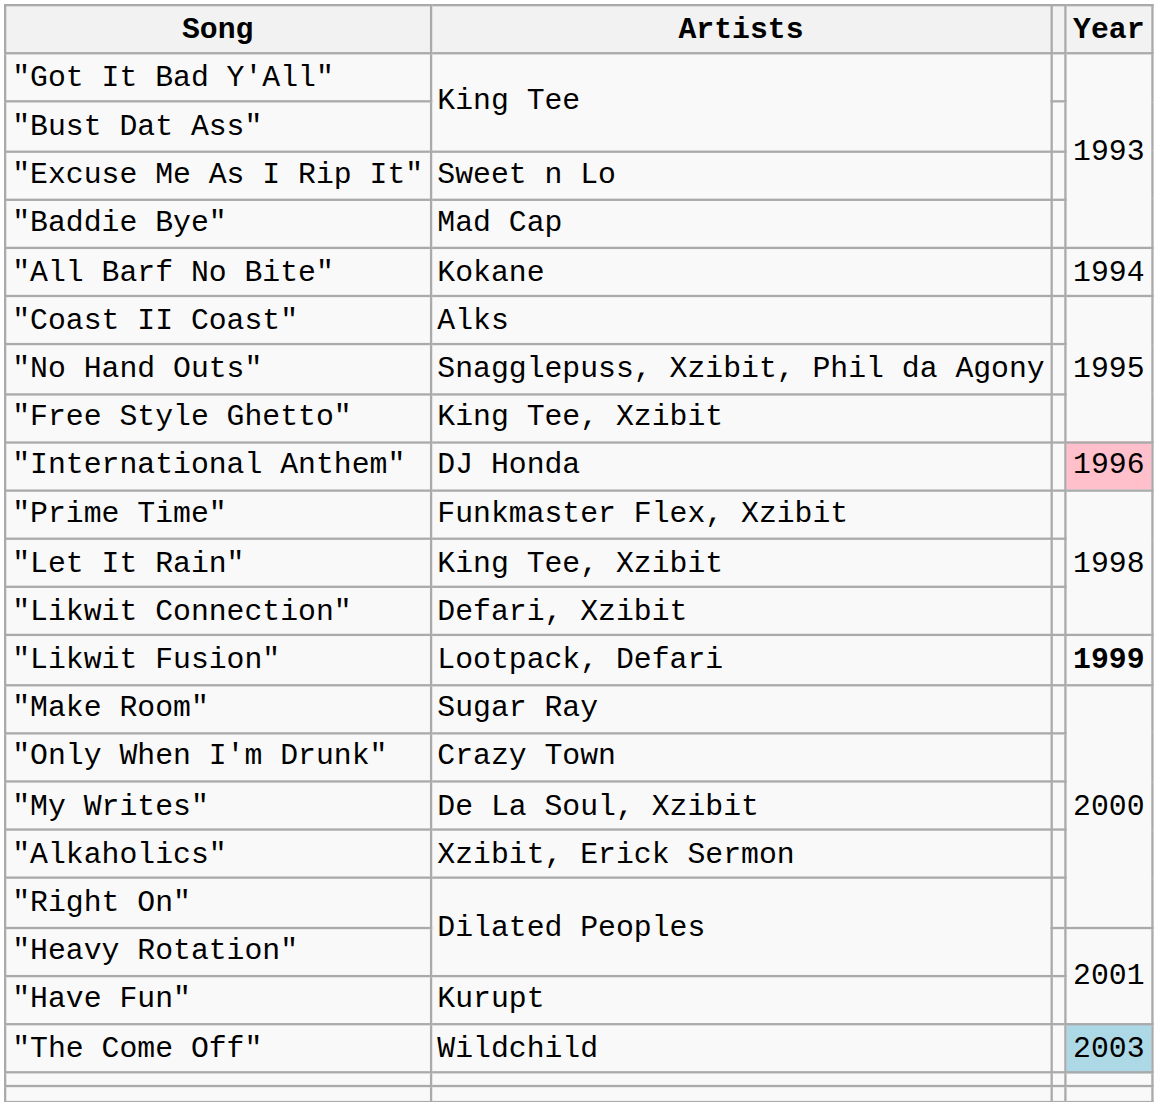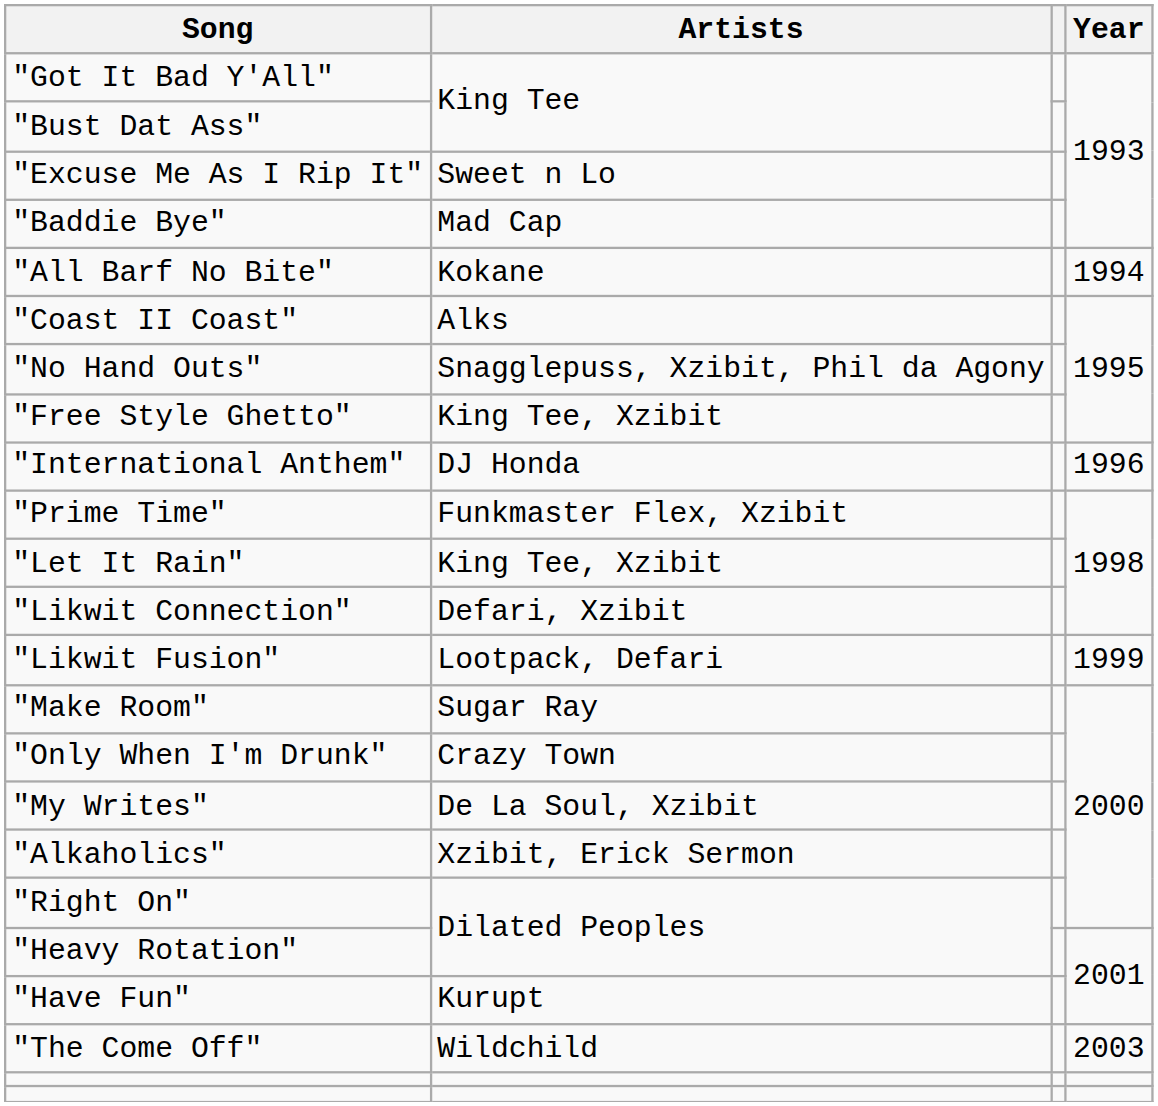"International Anthem" | Year: pink background -> no background
"Likwit Fusion" | Year: bold -> normal
"The Come Off" | Year: lightblue background -> no background
